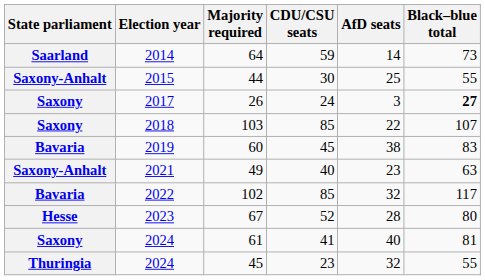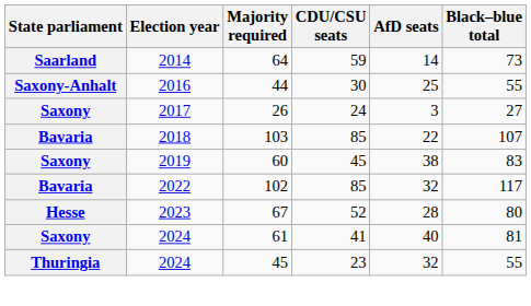44 | Election year: 2015 -> 2016
26 | Black–blue total: bold -> normal
103 | State parliament: Saxony -> Bavaria
60 | State parliament: Bavaria -> Saxony
- row: Saxony-Anhalt | 2021 | 49 | 40 | 23 | 63
